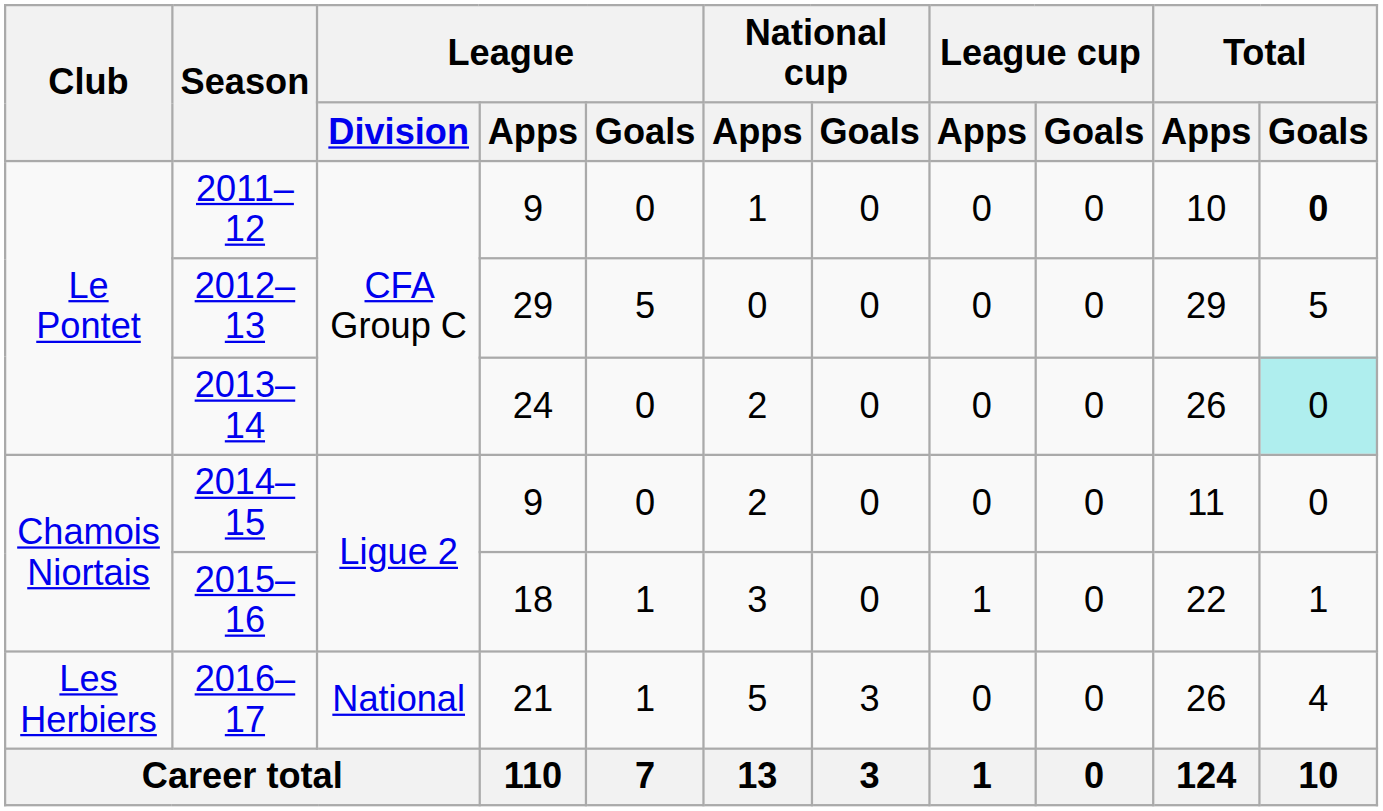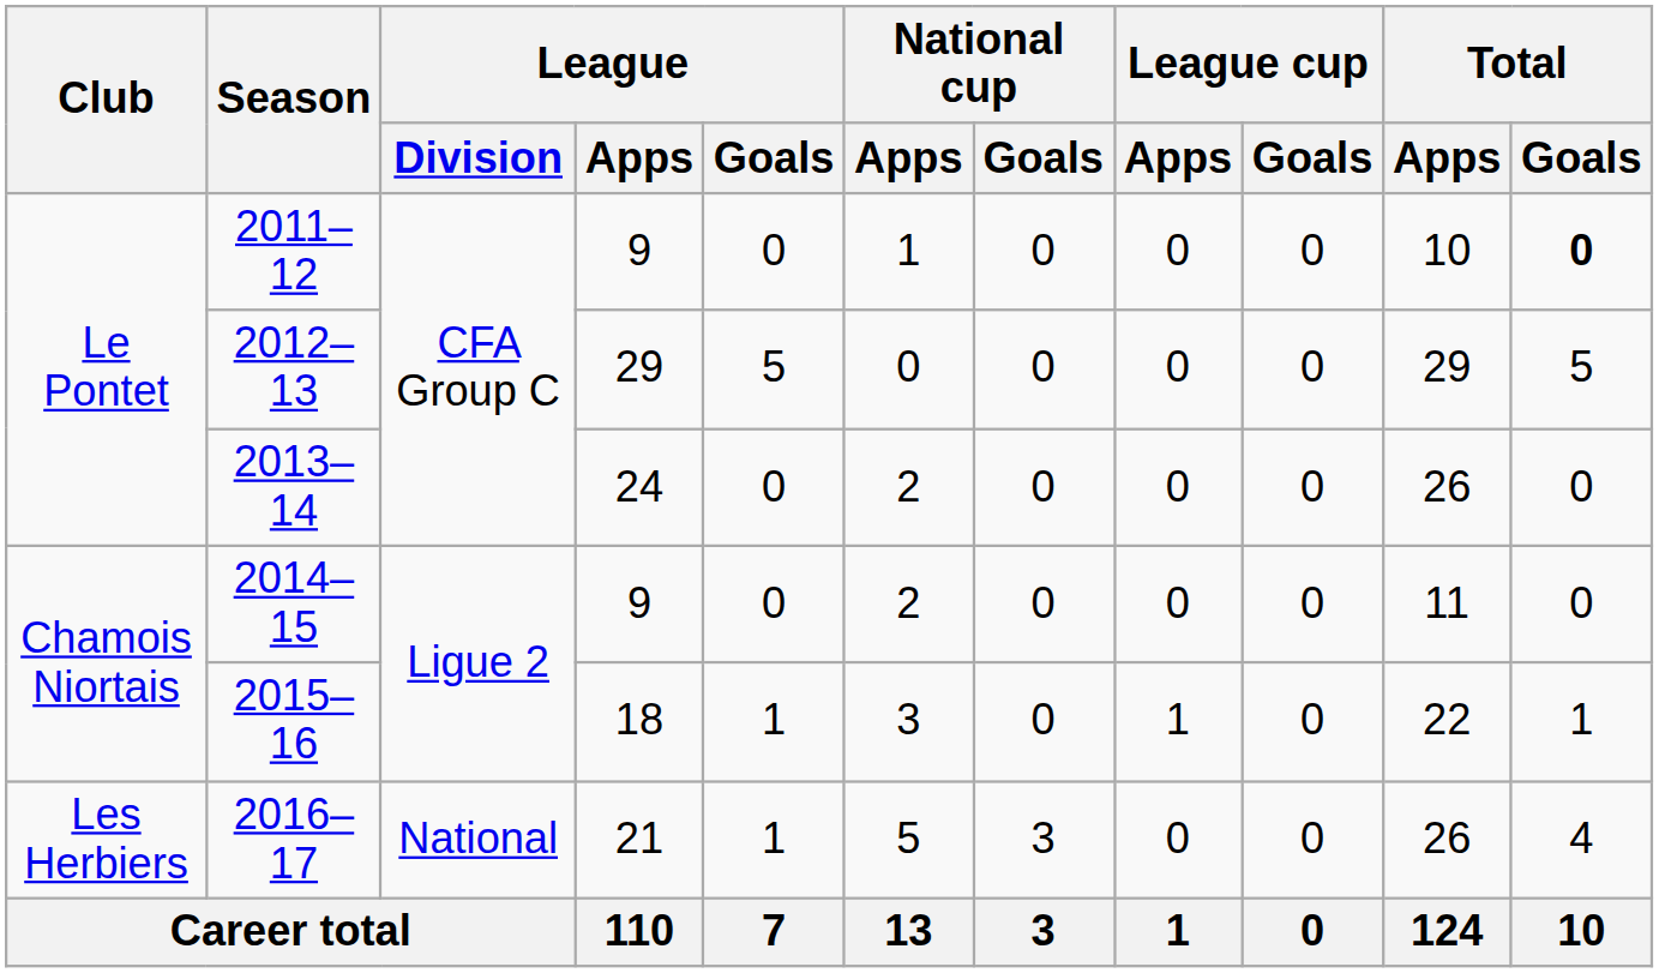2013–14 | Total / Goals: paleturquoise background -> no background
